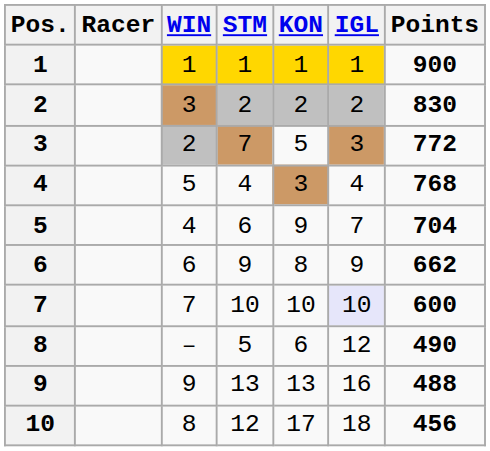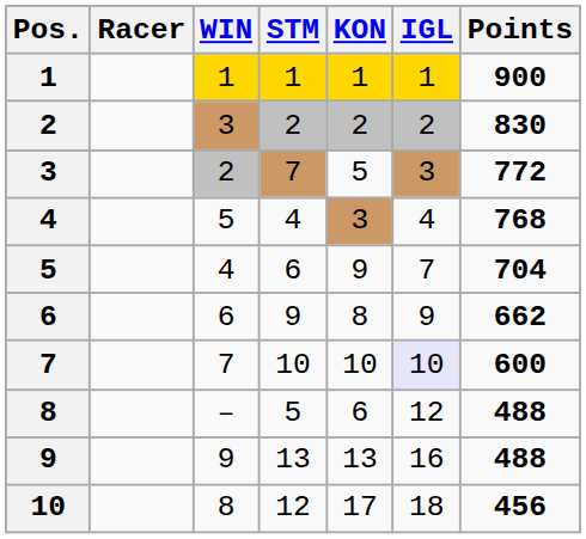row 9 | Points: 490 -> 488
